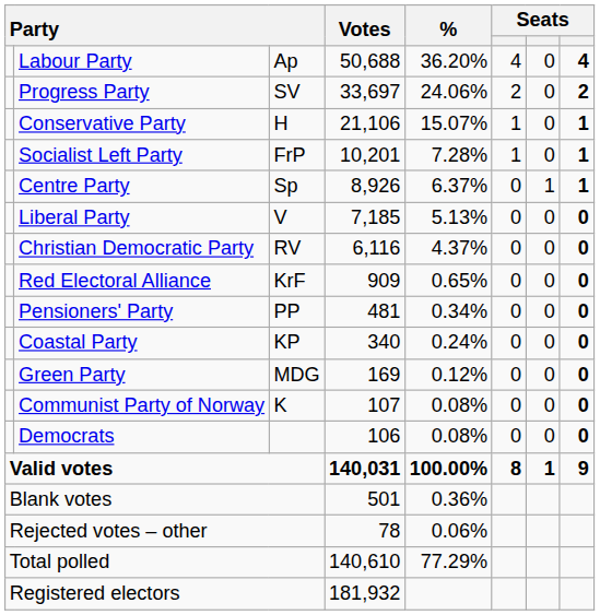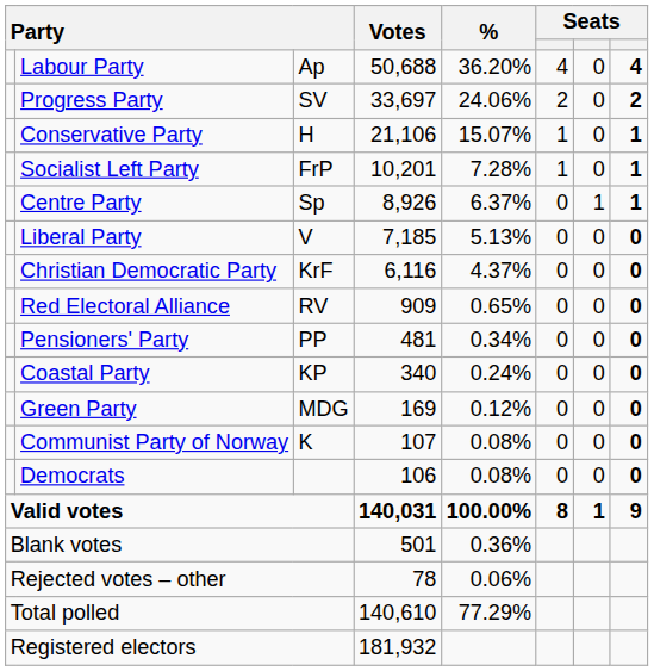Christian Democratic Party | column 3: RV -> KrF
Red Electoral Alliance | column 3: KrF -> RV
